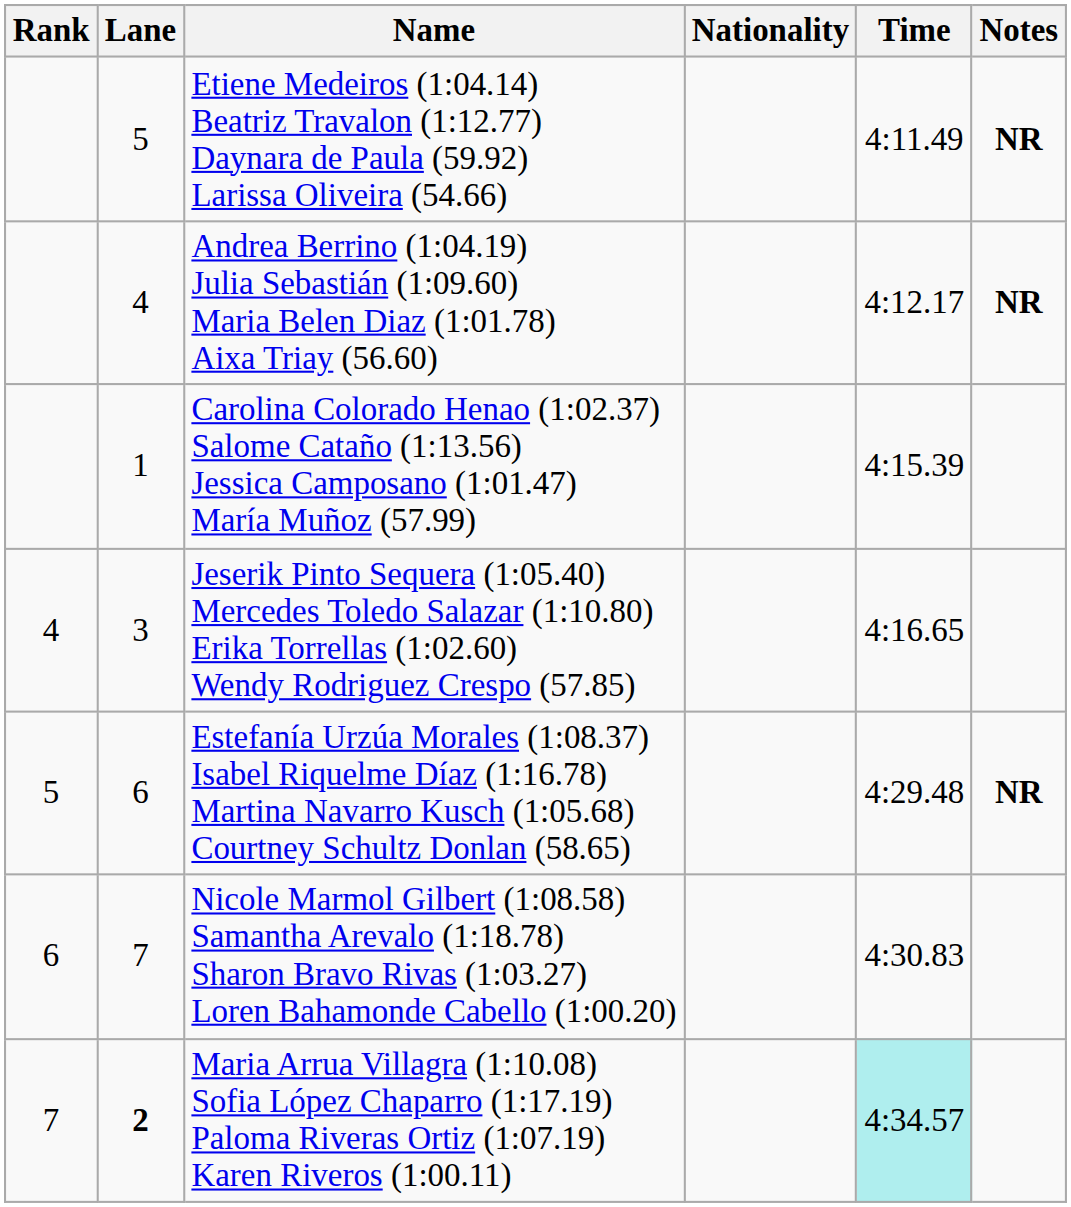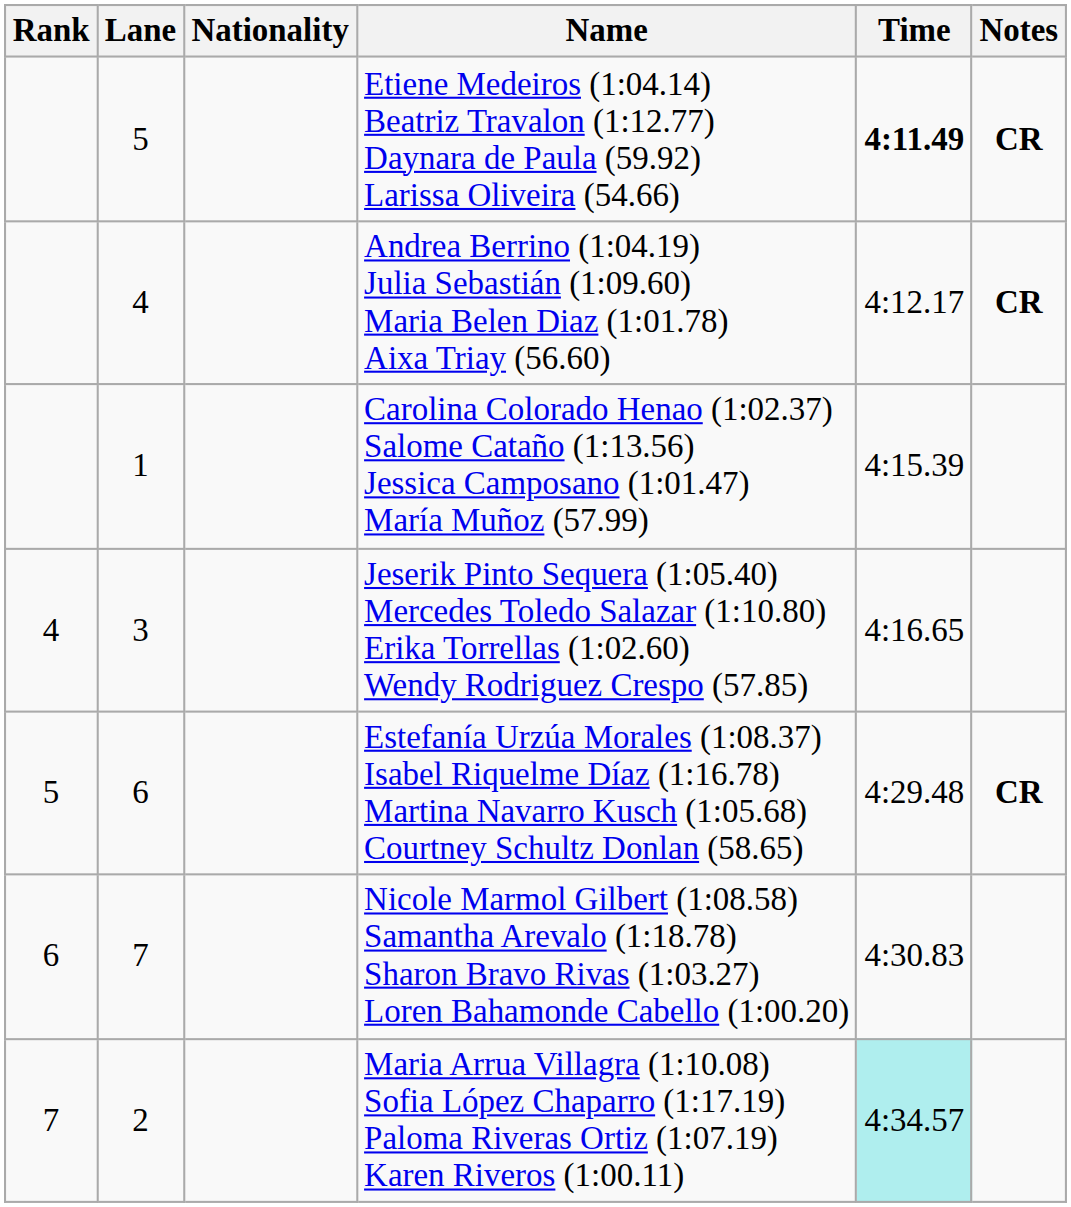columns swapped: Name <-> Nationality
row 2 | Time: normal -> bold
row 2 | Notes: NR -> CR
row 3 | Notes: NR -> CR
row 6 | Notes: NR -> CR
row 8 | Lane: bold -> normal
